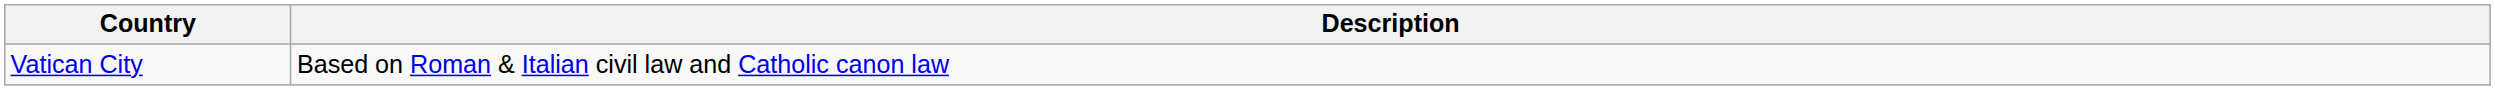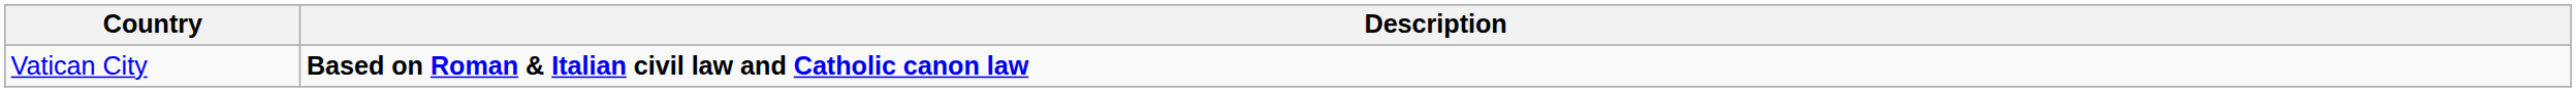Vatican City | Description: normal -> bold
